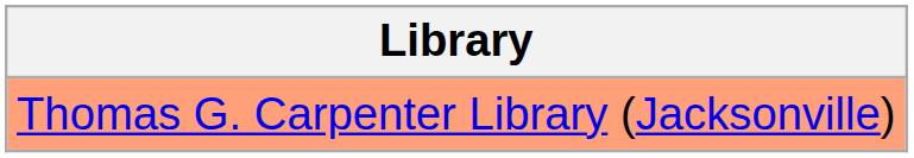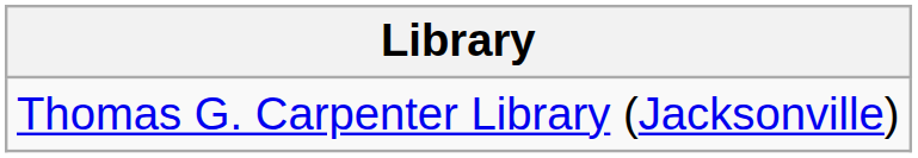row 2 | column 1: lightsalmon background -> no background
